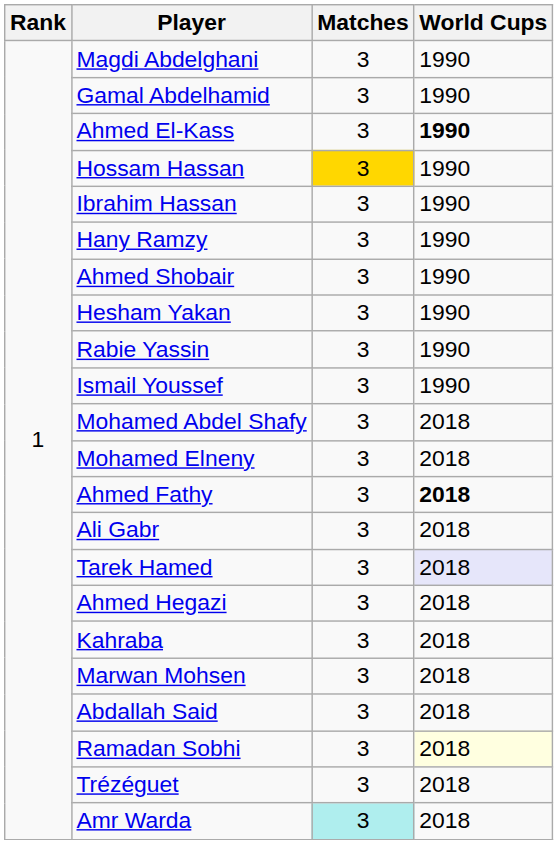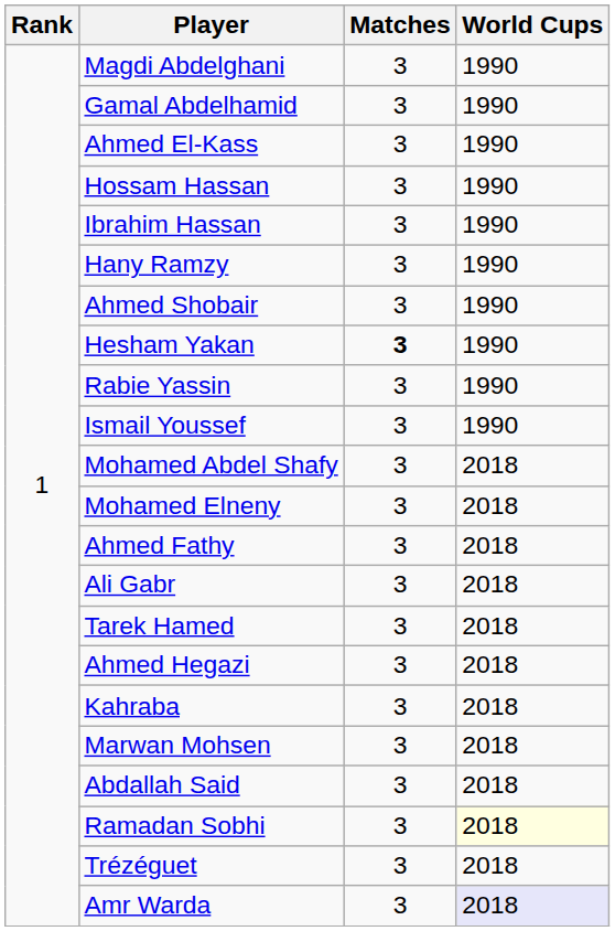Ahmed El-Kass | World Cups: bold -> normal
Hossam Hassan | Matches: gold background -> no background
Hesham Yakan | Matches: normal -> bold
Ahmed Fathy | World Cups: bold -> normal
Tarek Hamed | World Cups: lavender background -> no background
Amr Warda | Matches: paleturquoise background -> no background
Amr Warda | World Cups: no background -> lavender background
